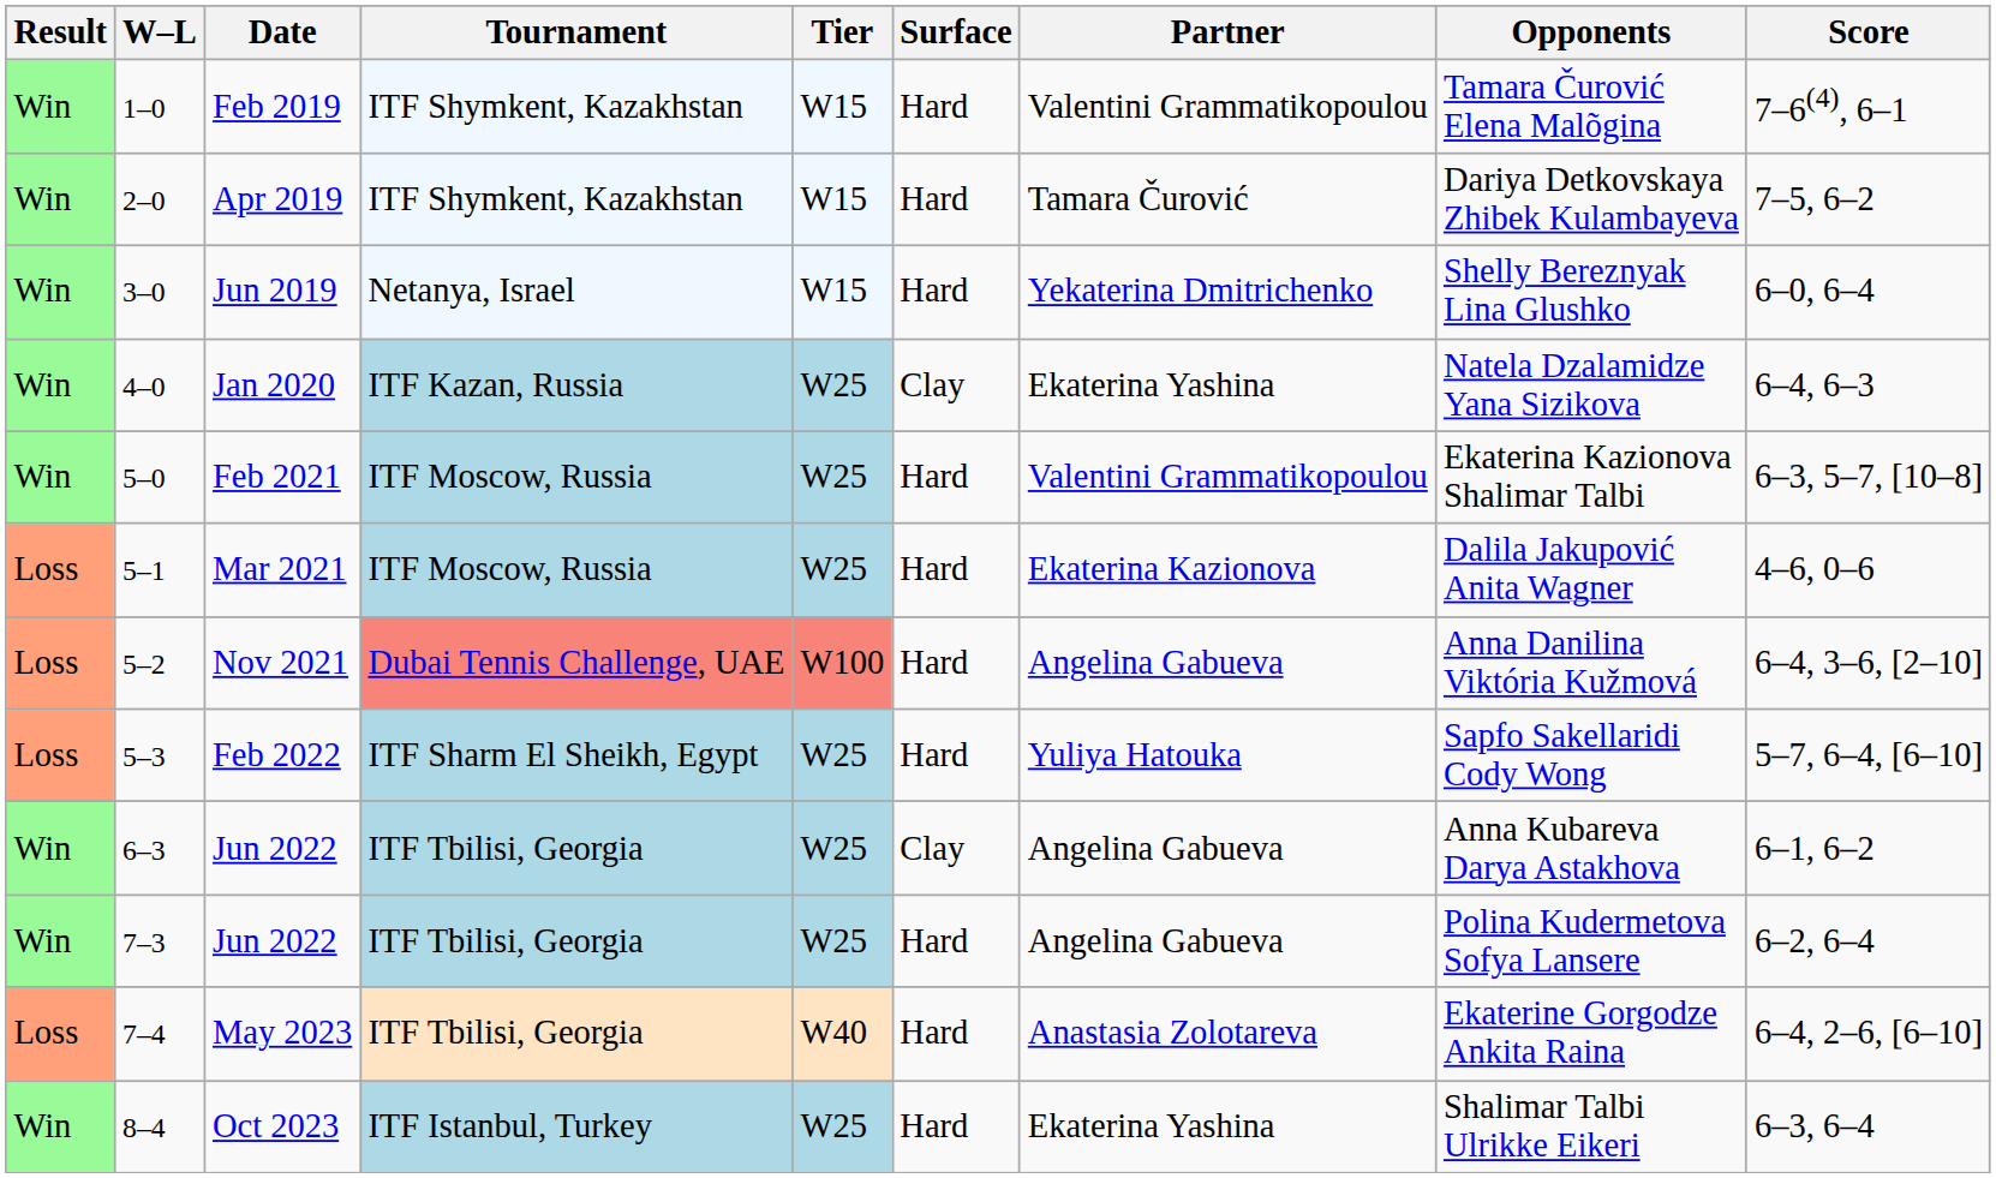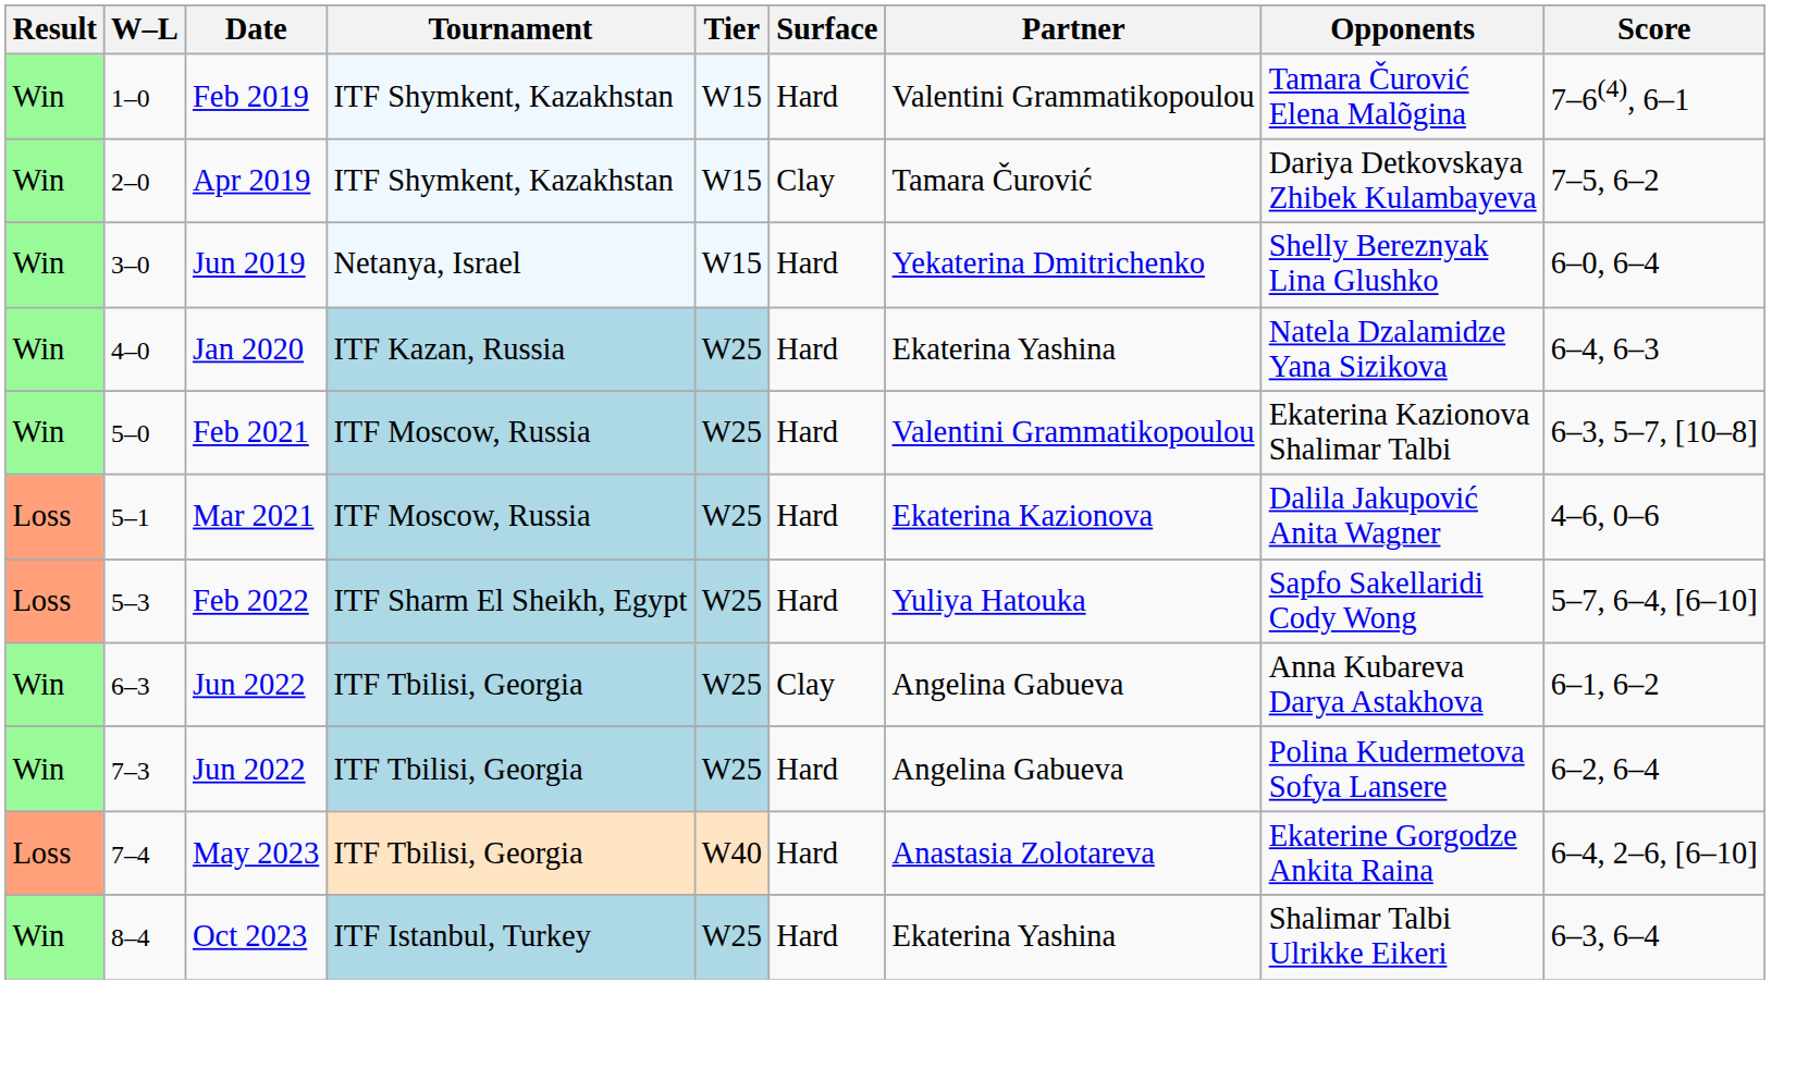Apr 2019 | Surface: Hard -> Clay
Jan 2020 | Surface: Clay -> Hard
- row: Loss | 5–2 | Nov 2021 | Dubai Tennis Challenge, UAE | W100 | Hard | Angelina Gabueva | Anna Danilina Viktória Kužmová | 6–4, 3–6, [2–10]
